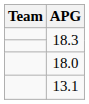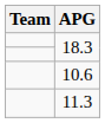row 4 | APG: 18.0 -> 10.6
row 5 | APG: 13.1 -> 11.3
